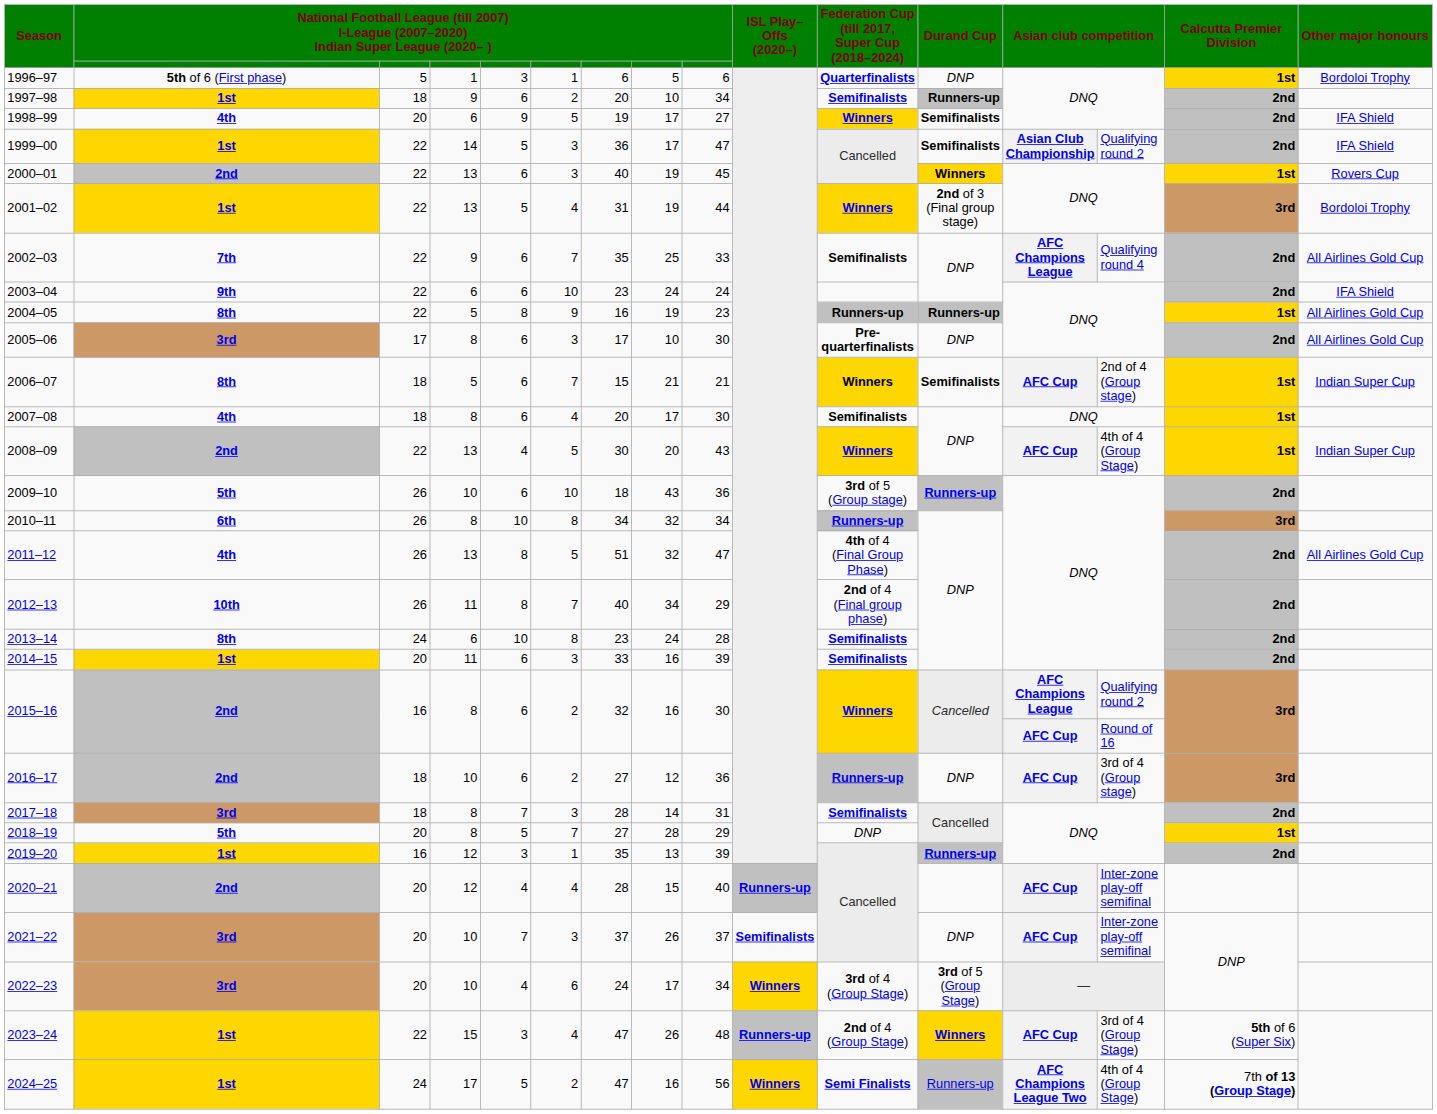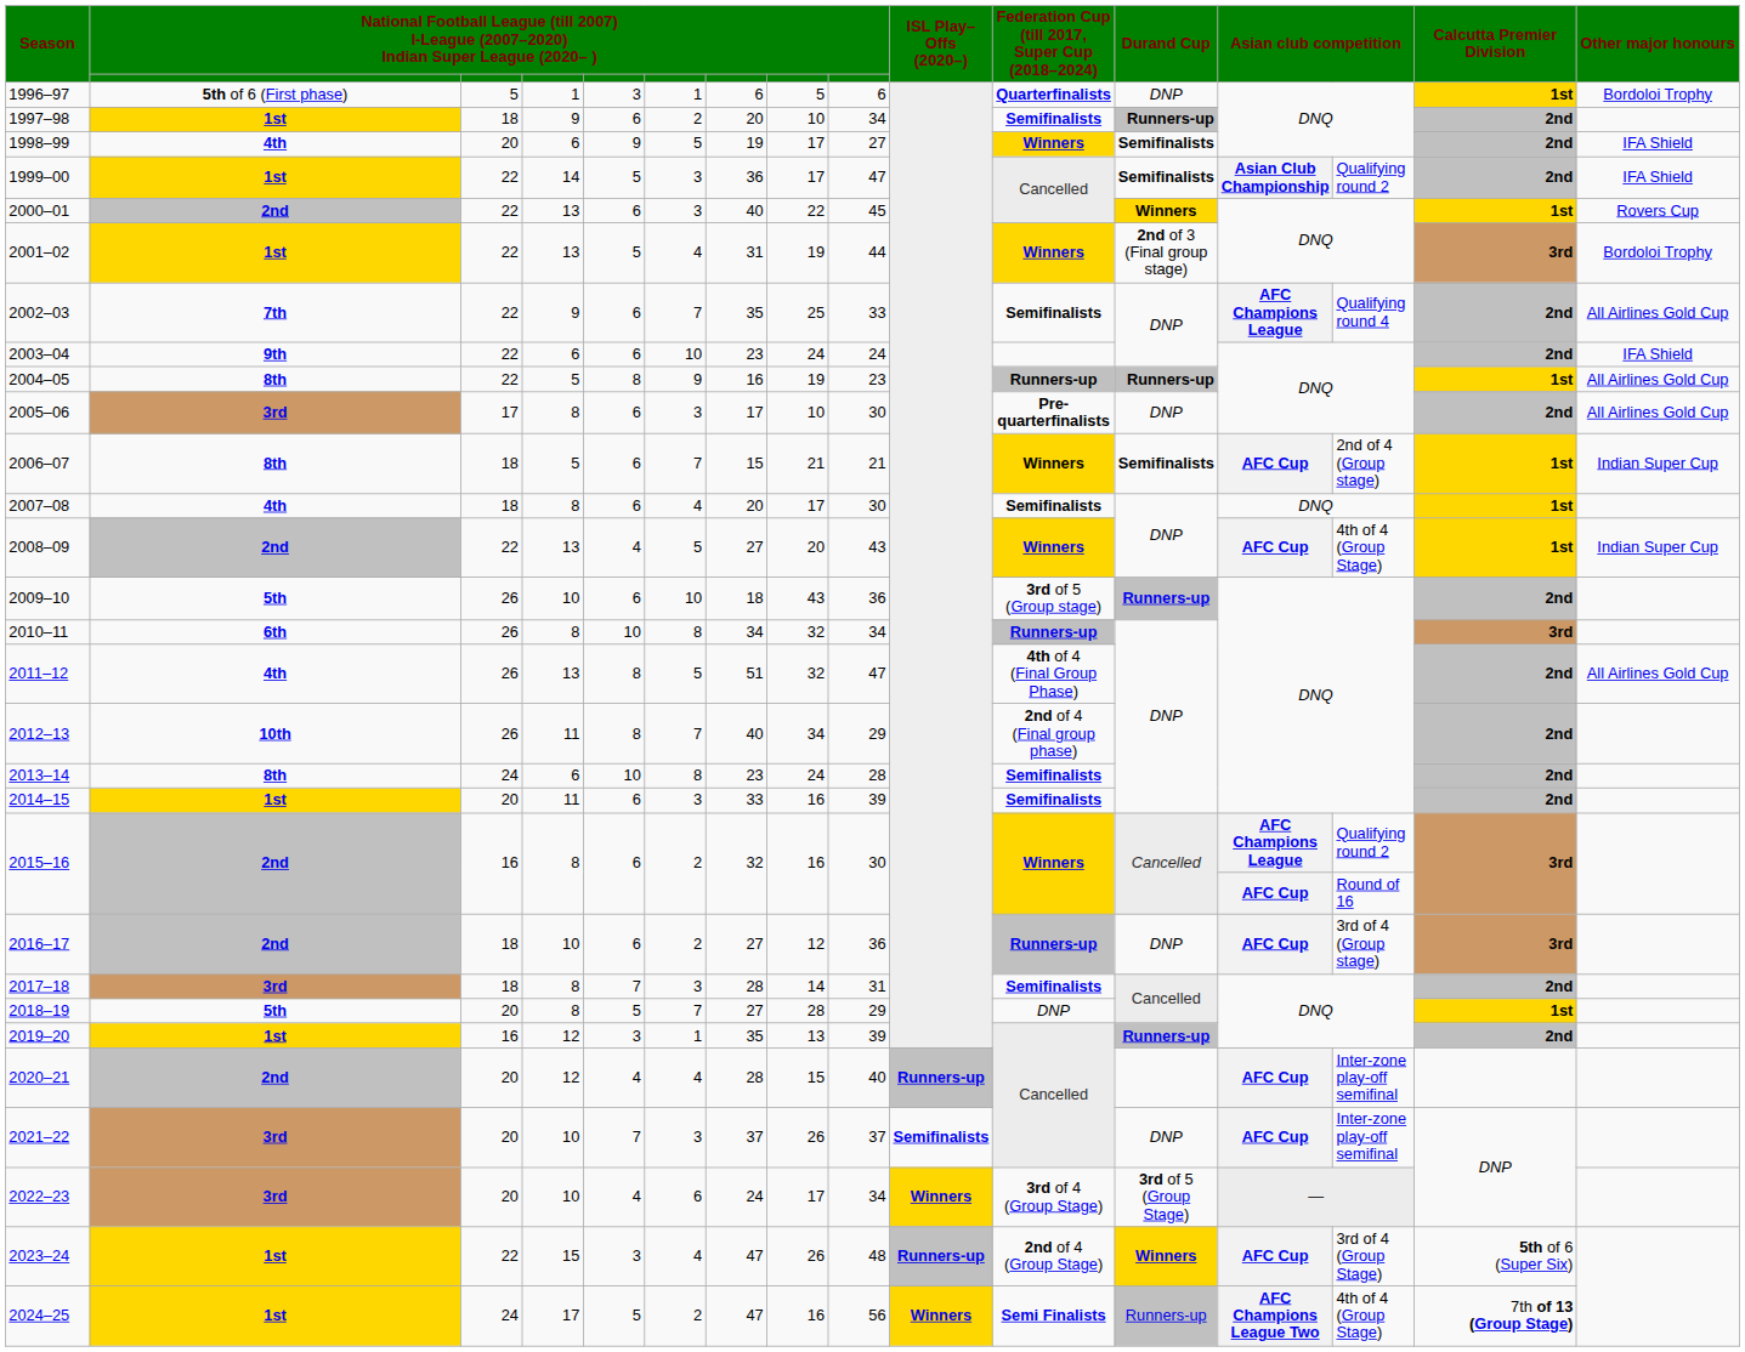2000–01 | column 8: 19 -> 22
2008–09 | column 7: 30 -> 27
